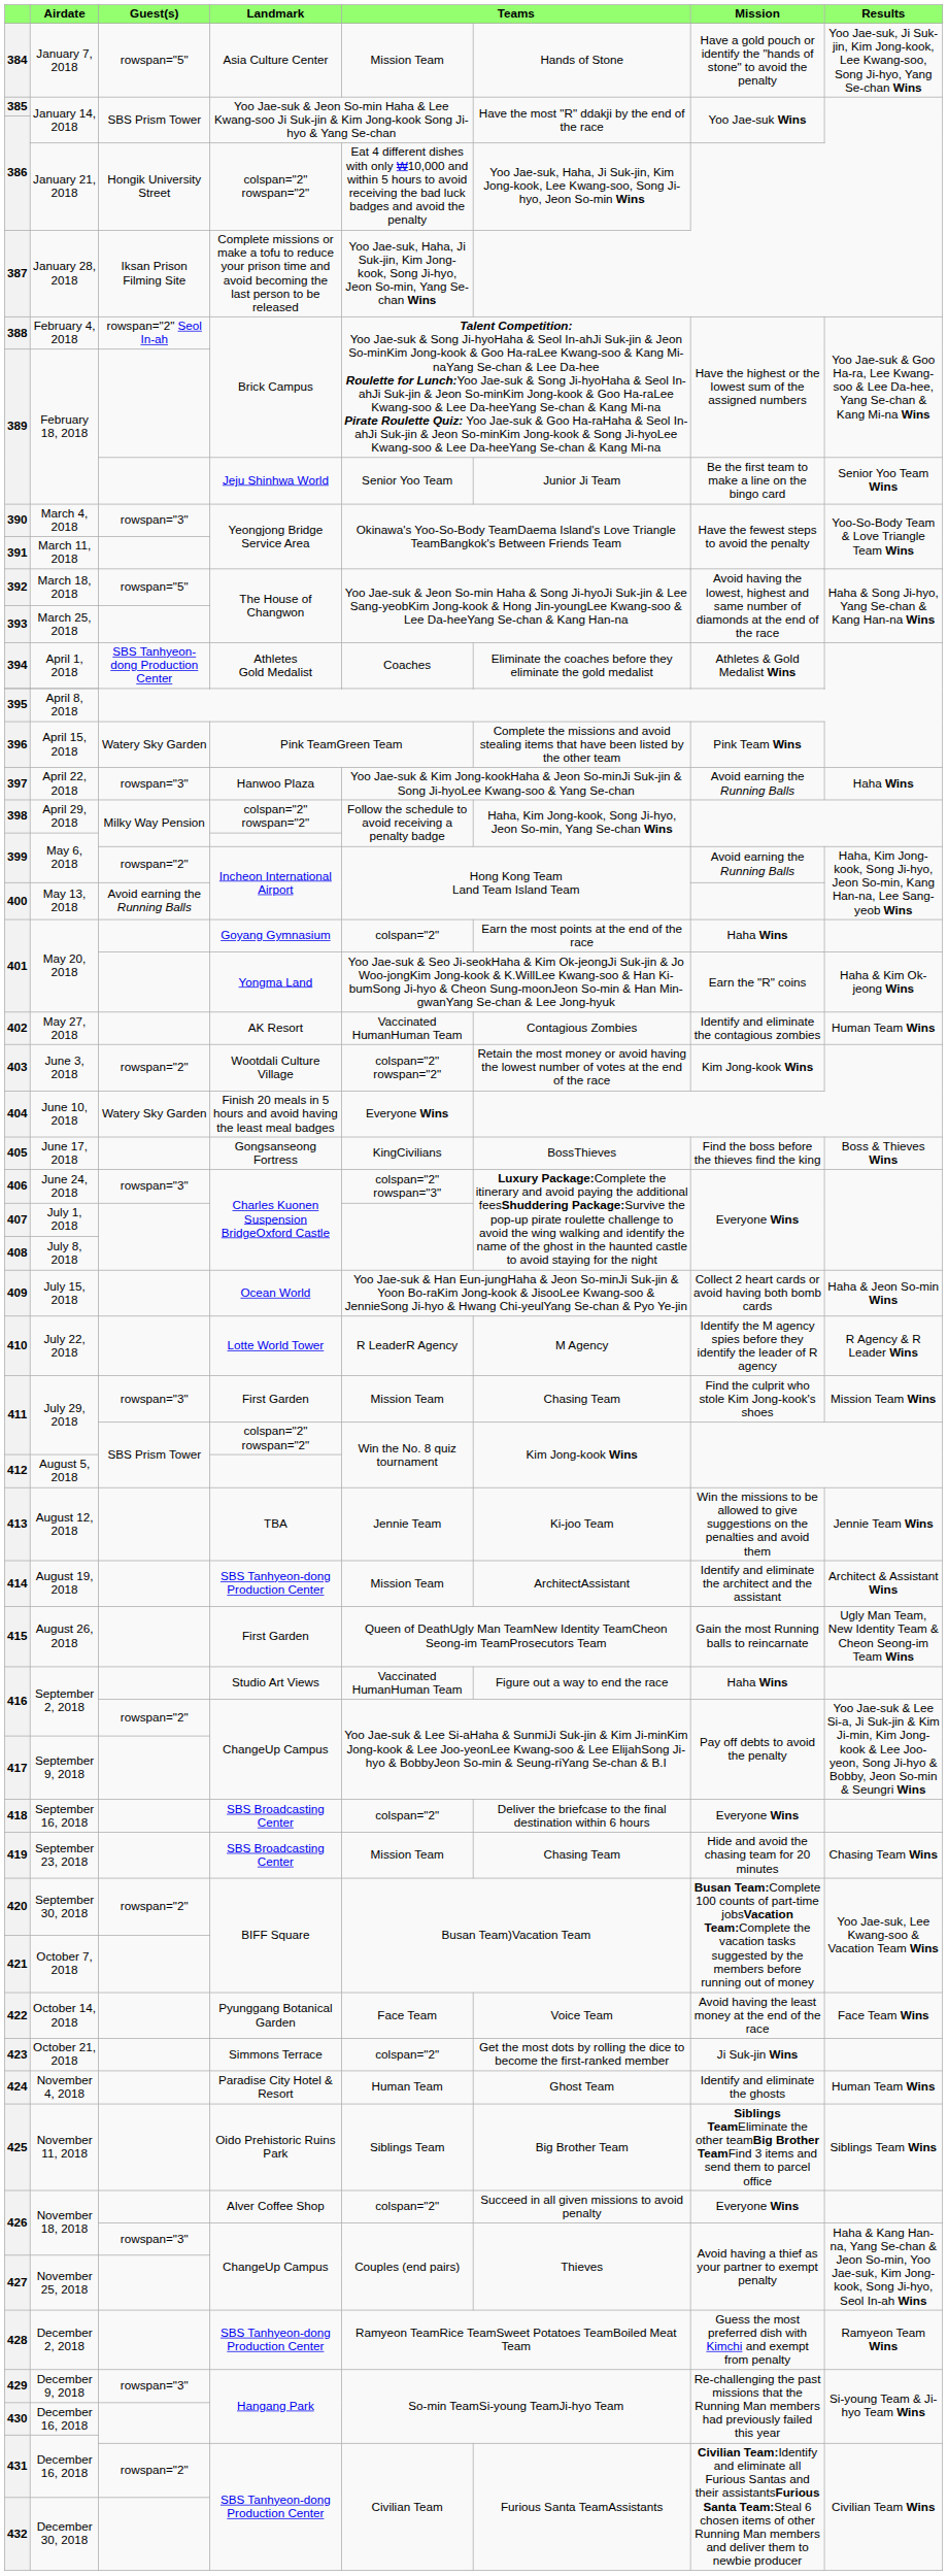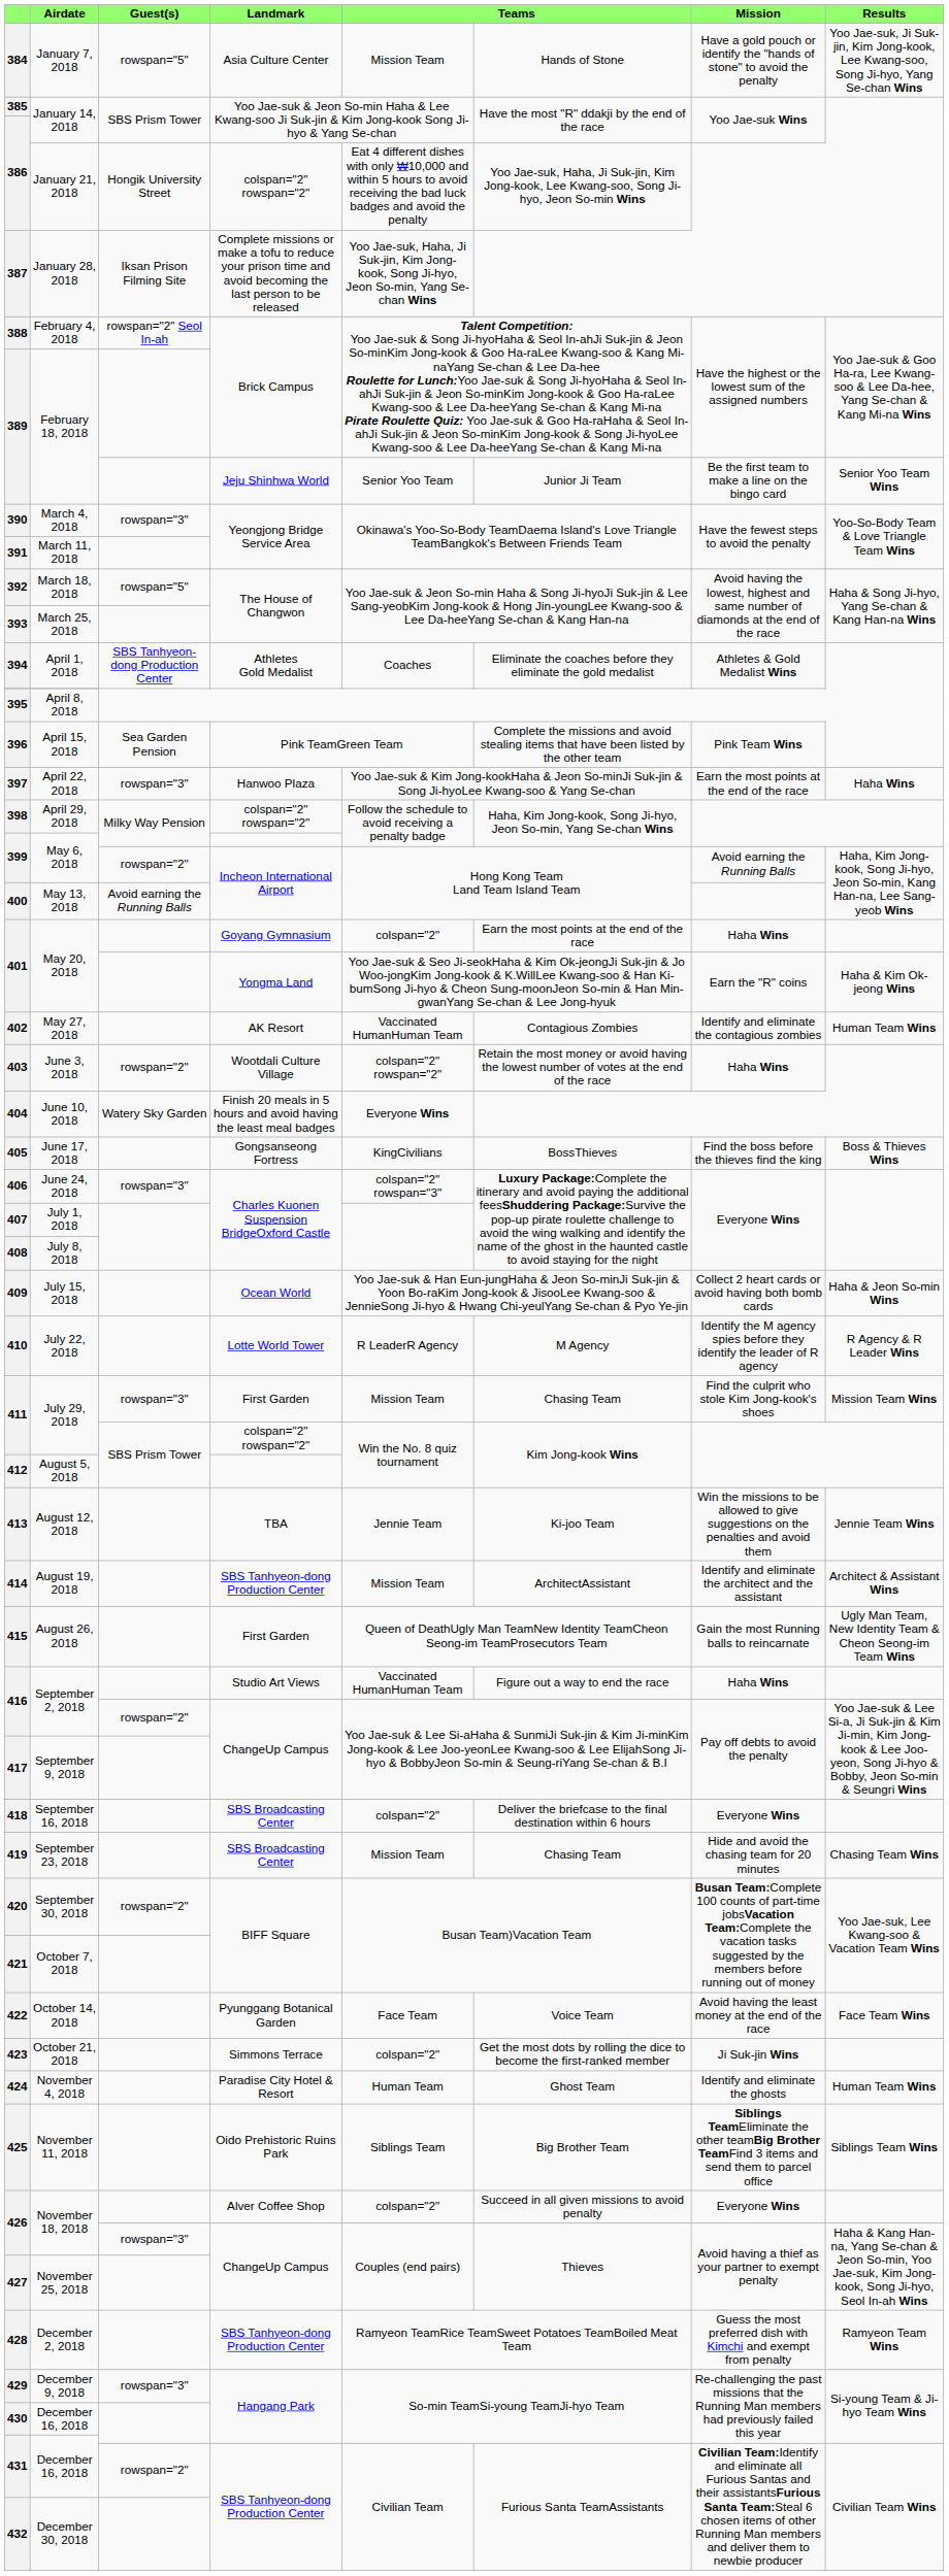396 | Guest(s): Watery Sky Garden -> Sea Garden Pension
397 | Mission: Avoid earning the Running Balls -> Earn the most points at the end of the race
403 | Mission: Kim Jong-kook Wins -> Haha Wins
